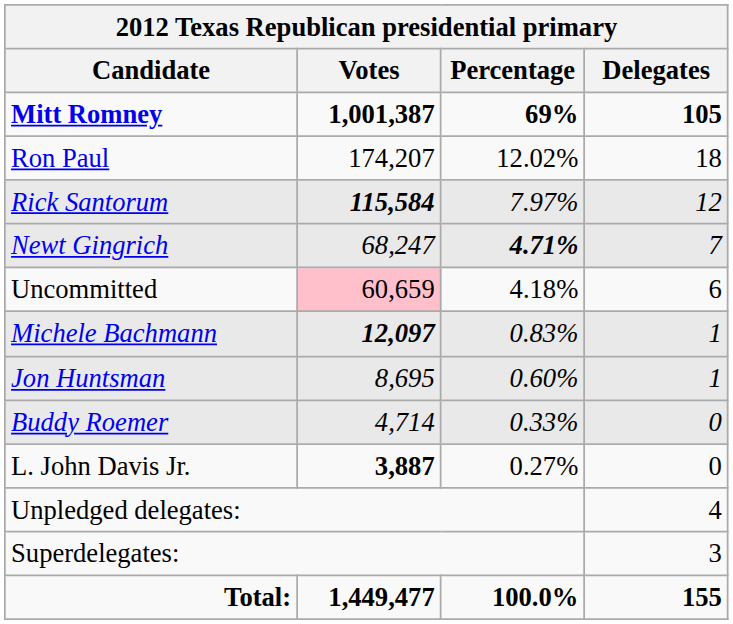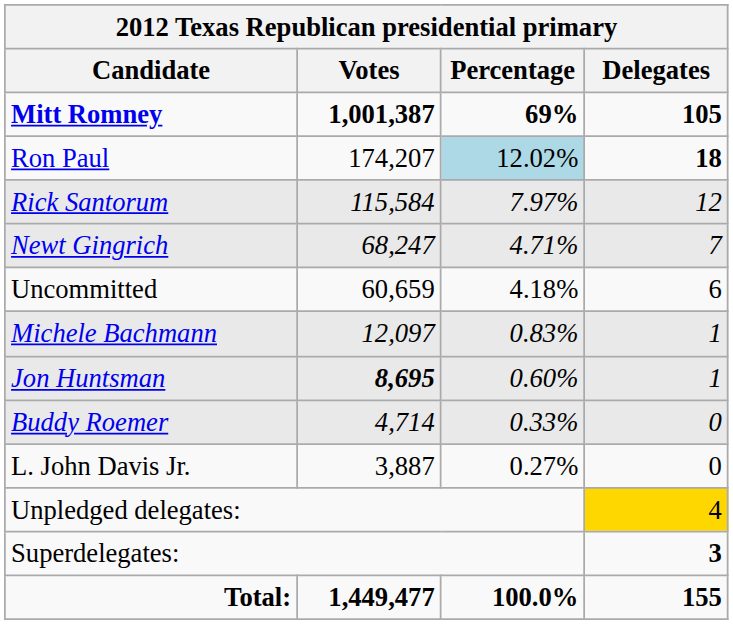Ron Paul | Percentage: no background -> lightblue background
Ron Paul | Delegates: normal -> bold
Rick Santorum | Votes: bold -> normal
Newt Gingrich | Percentage: bold -> normal
Uncommitted | Votes: pink background -> no background
Michele Bachmann | Votes: bold -> normal
Jon Huntsman | Votes: normal -> bold
L. John Davis Jr. | Votes: bold -> normal
Unpledged delegates: | Delegates: no background -> gold background
Superdelegates: | Delegates: normal -> bold
